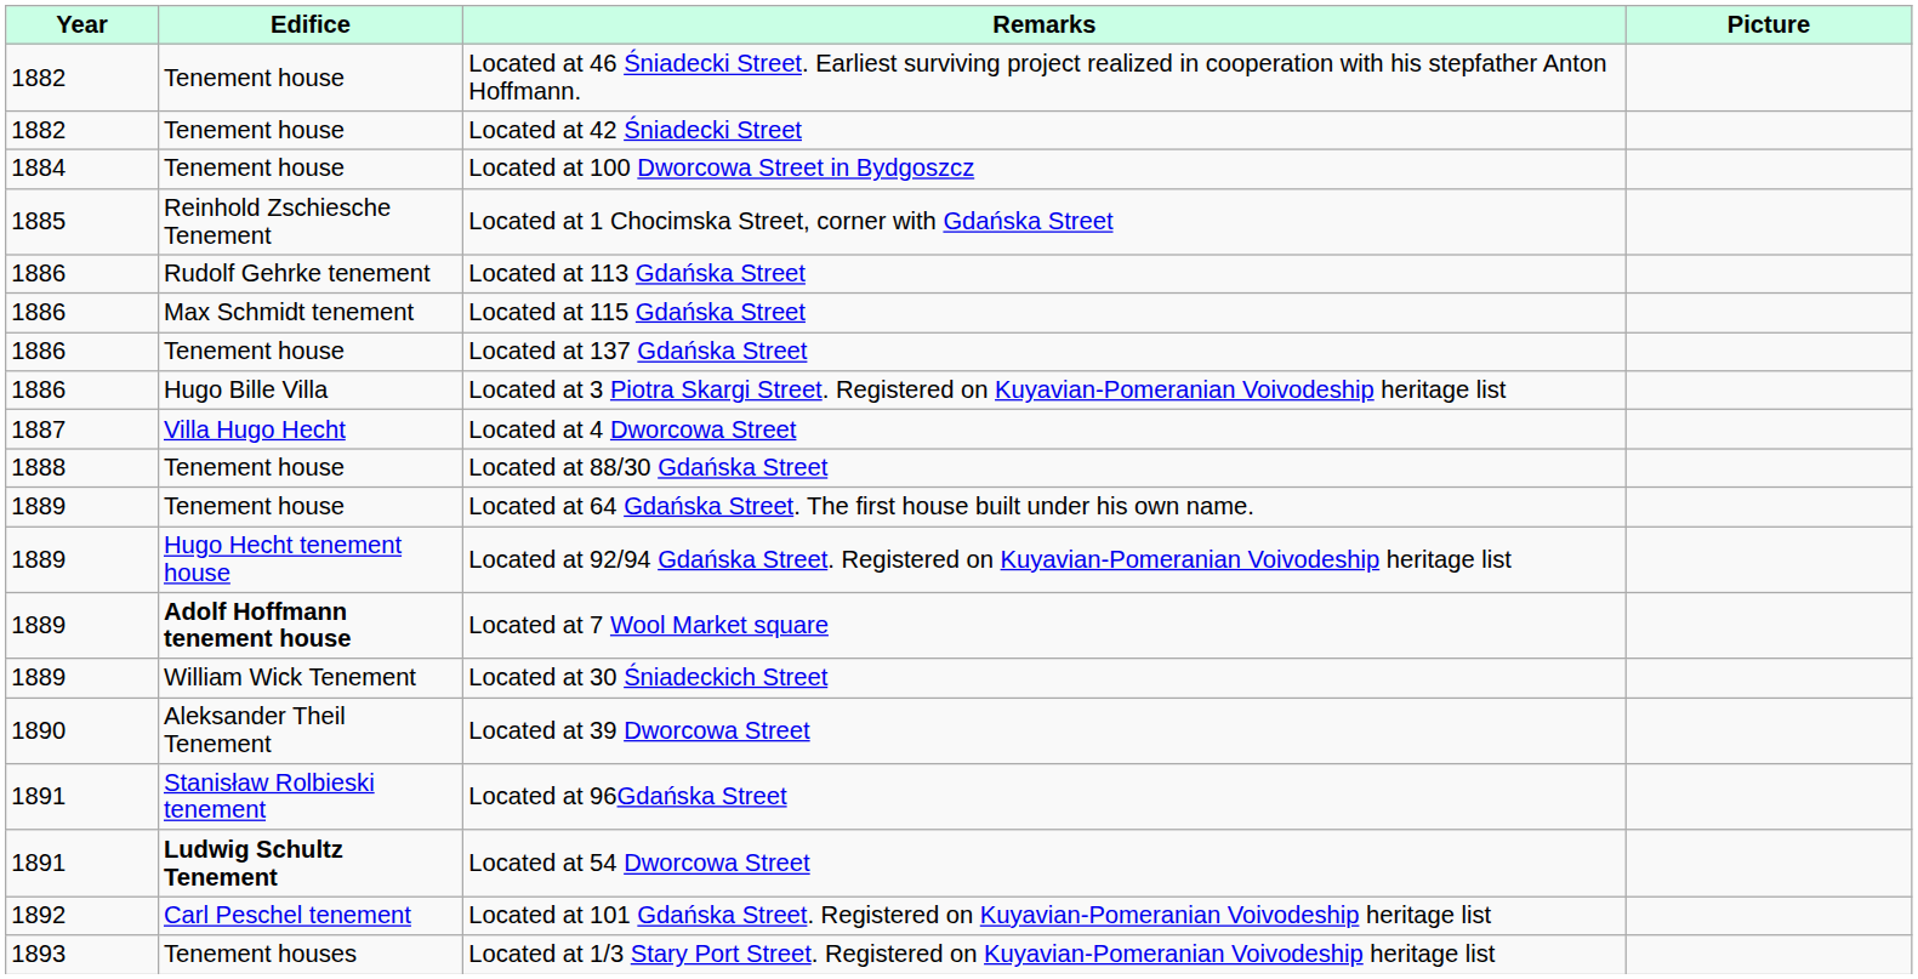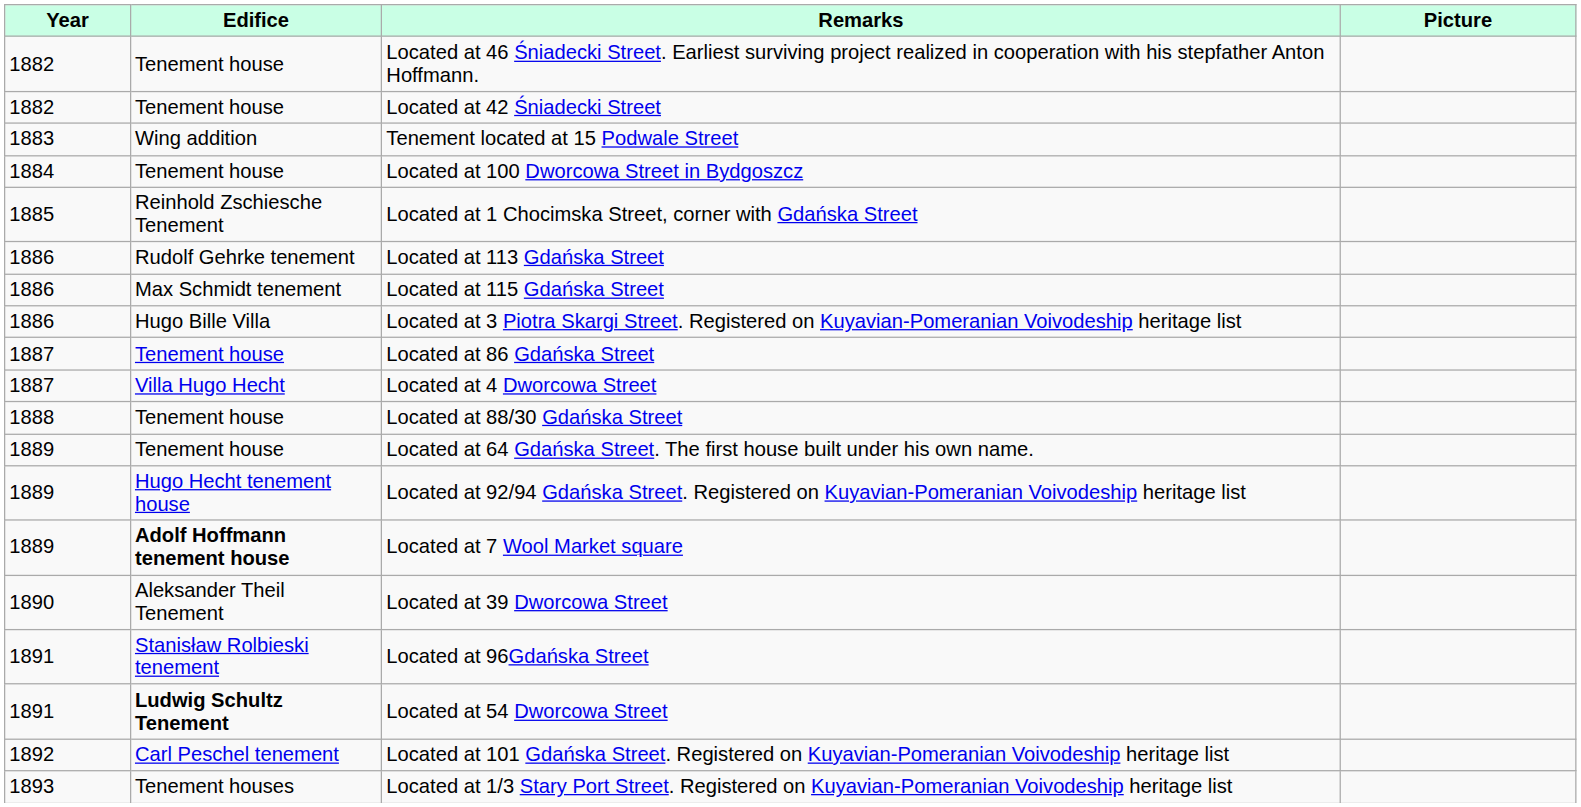+ row: 1883 | Wing addition | Tenement located at 15 Podwale Street
- row: 1886 | Tenement house | Located at 137 Gdańska Street
+ row: 1887 | Tenement house | Located at 86 Gdańska Street
- row: 1889 | William Wick Tenement | Located at 30 Śniadeckich Street
